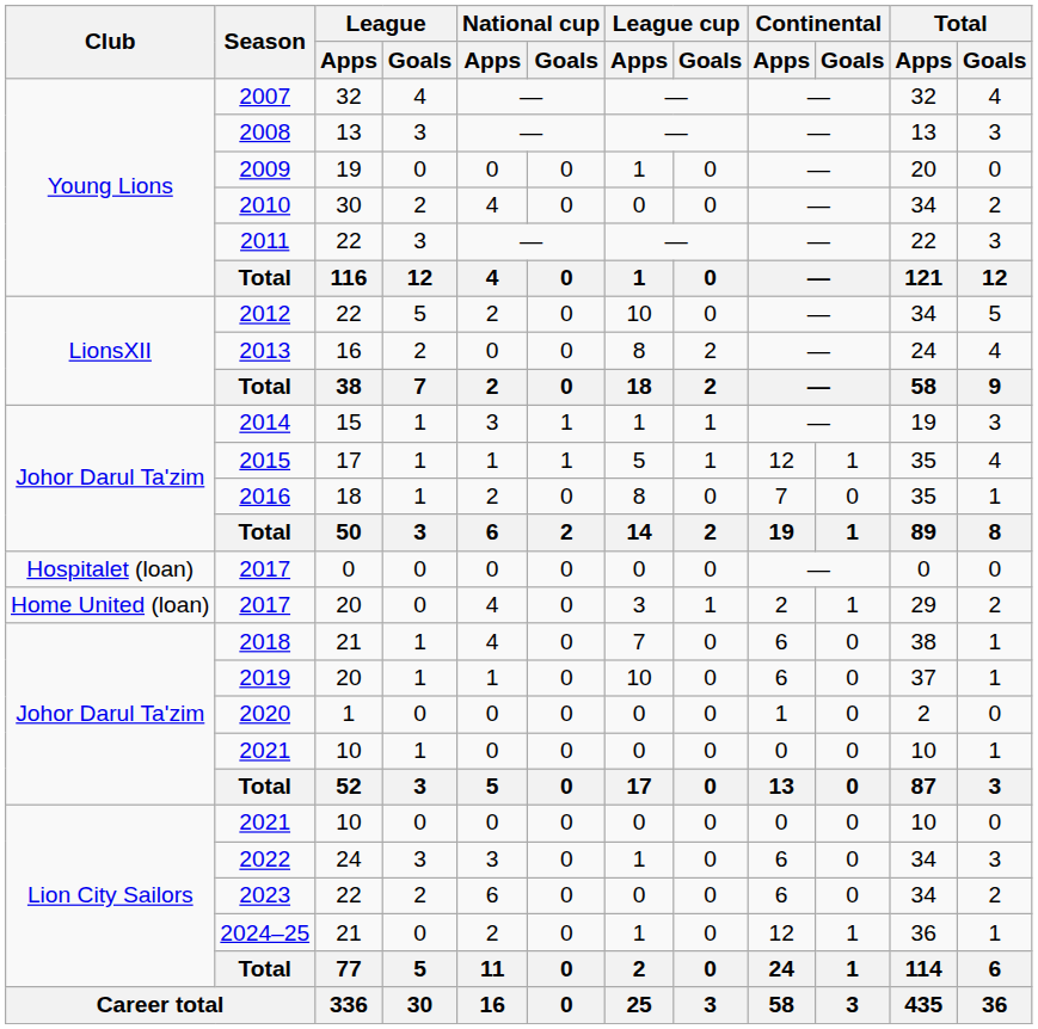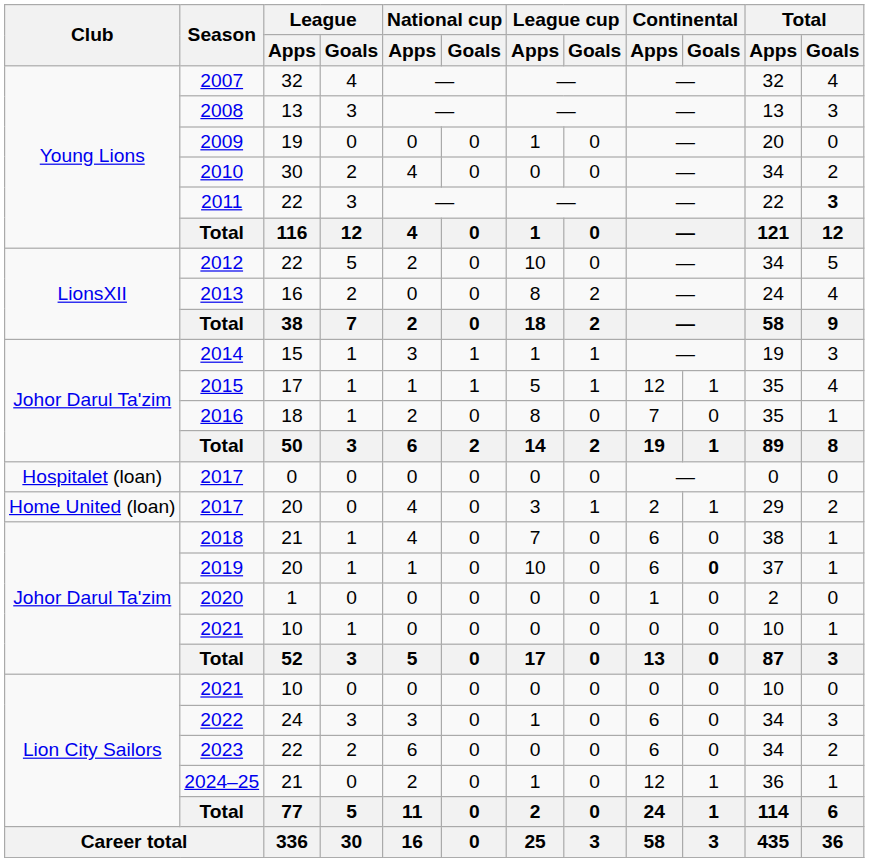2011 | Total / Goals: normal -> bold
2019 | Continental / Goals: normal -> bold
